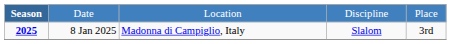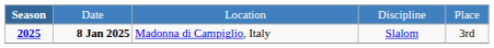2025 | column 2: normal -> bold
